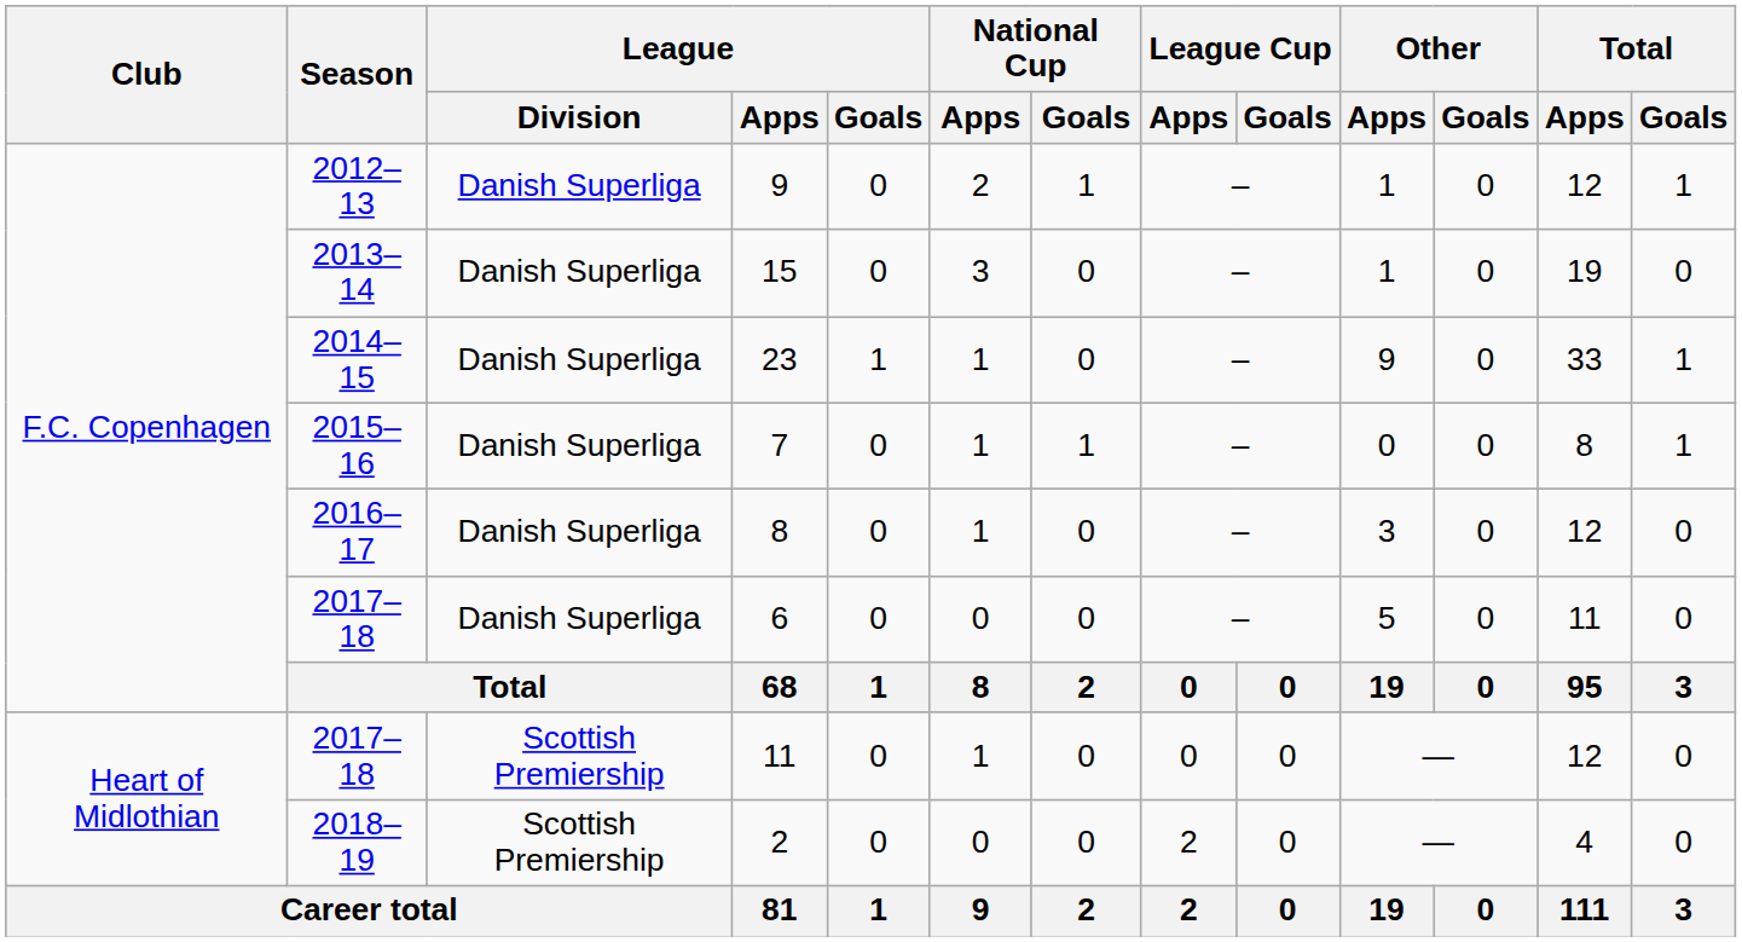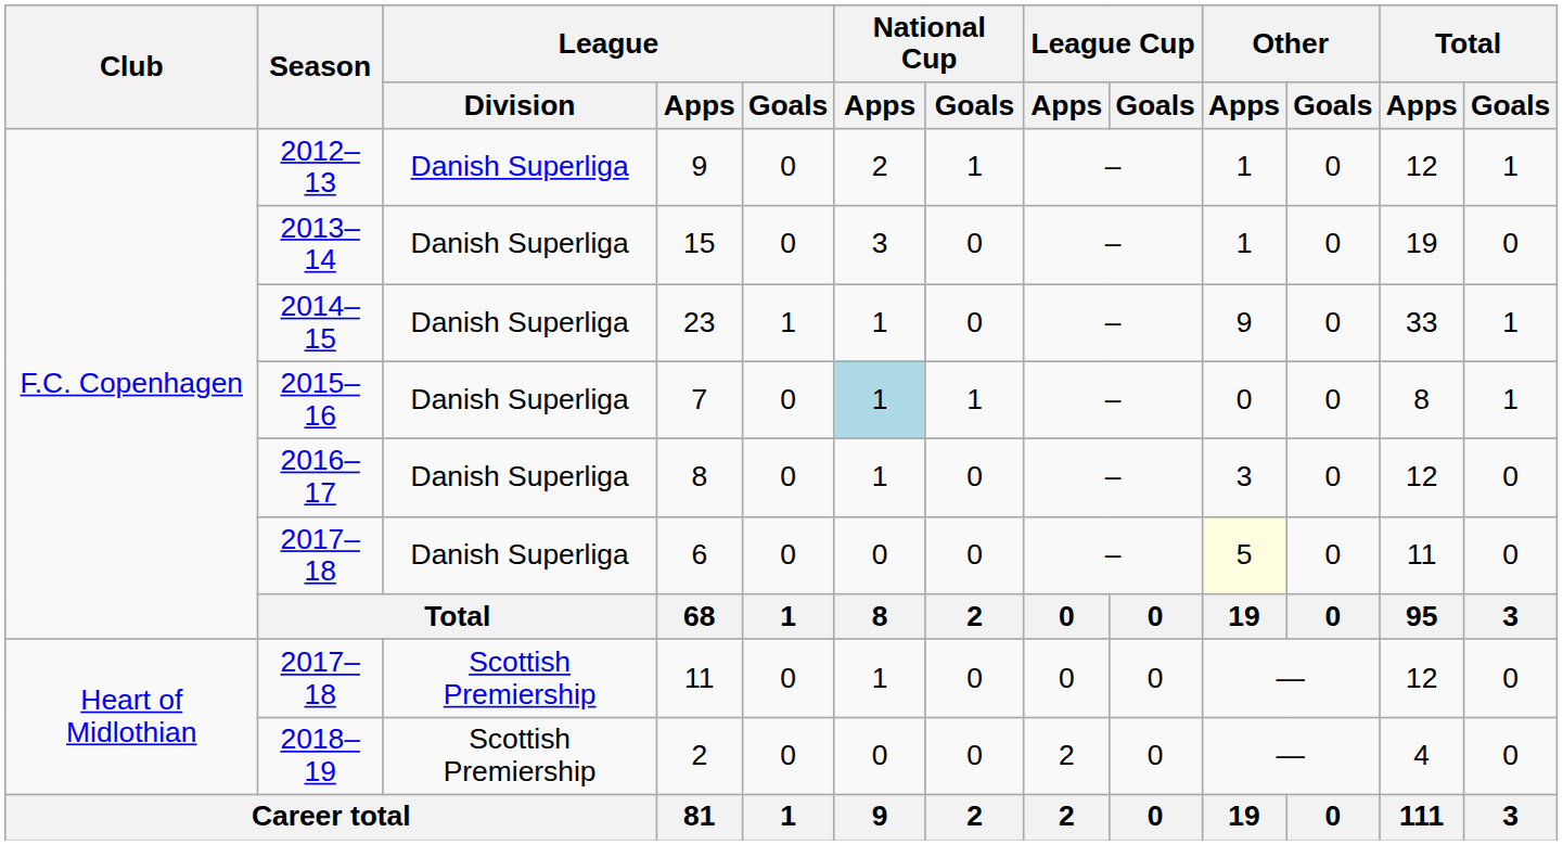7 | National Cup / Apps: no background -> lightblue background
6 | Other / Apps: no background -> lightyellow background
